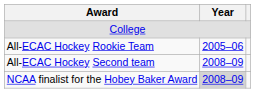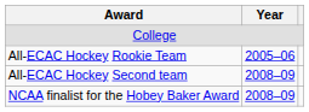NCAA finalist for the Hobey Baker Award | Year: lightgrey background -> no background
